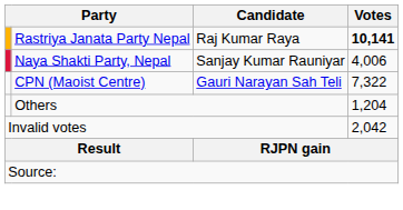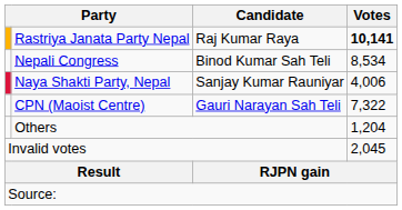+ row: Nepali Congress | Binod Kumar Sah Teli | 8,534
Invalid votes | Votes: 2,042 -> 2,045
